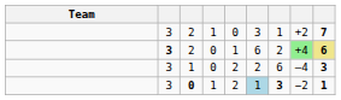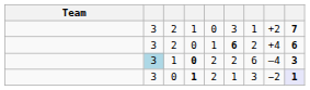row 3 | column 2: bold -> normal
row 3 | column 6: normal -> bold
row 3 | column 8: lightgreen background -> no background
row 3 | column 9: khaki background -> no background
row 4 | column 2: no background -> lightblue background
row 4 | column 4: normal -> bold
row 5 | column 3: bold -> normal
row 5 | column 4: normal -> bold
row 5 | column 6: lightblue background -> no background
row 5 | column 7: bold -> normal
row 5 | column 9: no background -> lavender background
